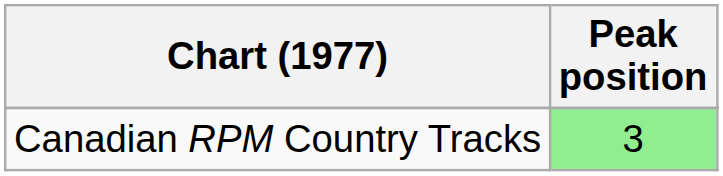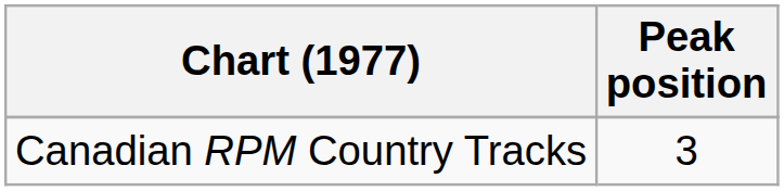Canadian RPM Country Tracks | Peak position: lightgreen background -> no background
